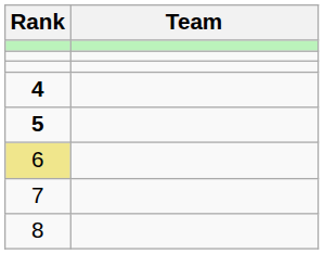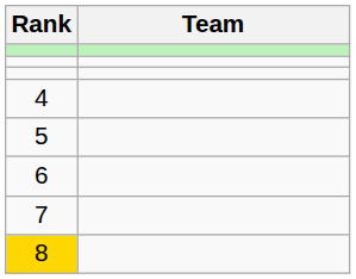row 5 | Rank: bold -> normal
row 6 | Rank: bold -> normal
row 7 | Rank: khaki background -> no background
row 9 | Rank: no background -> gold background
